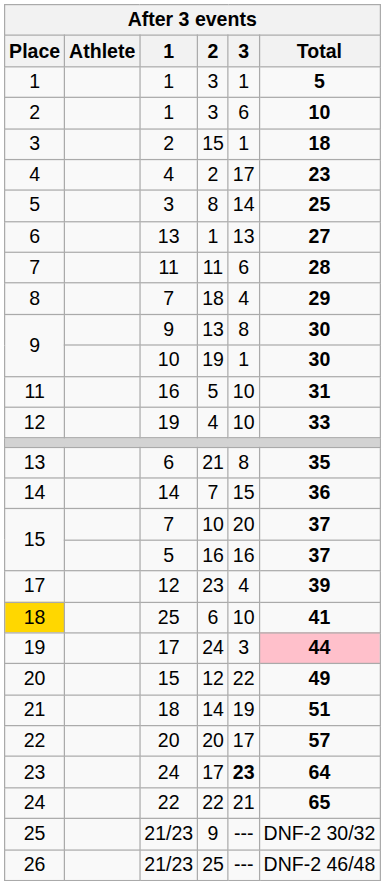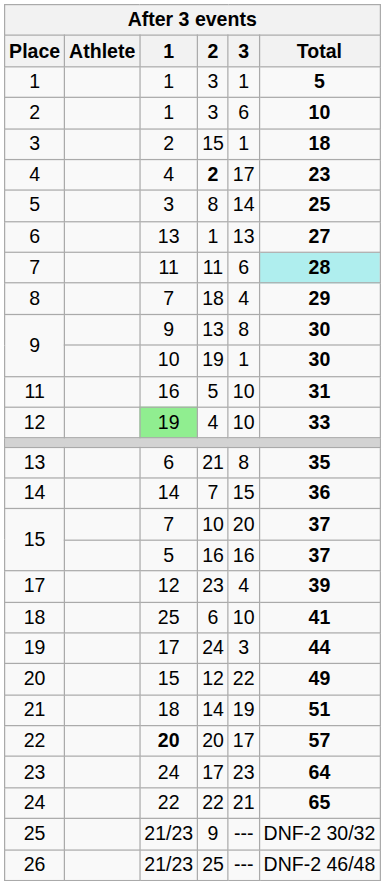row 6 | 2: normal -> bold
row 9 | Total: no background -> paleturquoise background
row 14 | 1: no background -> lightgreen background
row 21 | Place: gold background -> no background
row 22 | Total: pink background -> no background
row 25 | 1: normal -> bold
row 26 | 3: bold -> normal
